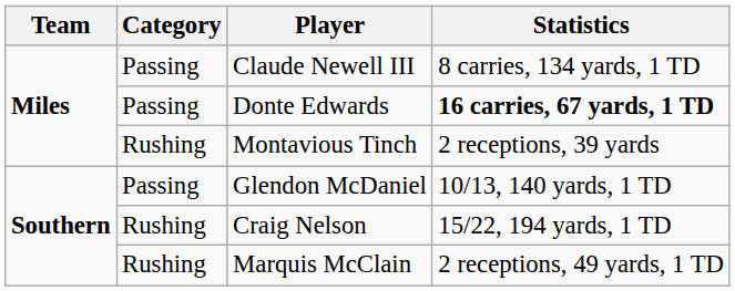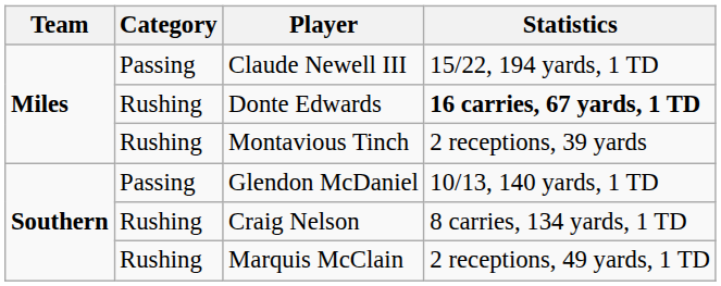Claude Newell III | Statistics: 8 carries, 134 yards, 1 TD -> 15/22, 194 yards, 1 TD
Donte Edwards | Category: Passing -> Rushing
Craig Nelson | Statistics: 15/22, 194 yards, 1 TD -> 8 carries, 134 yards, 1 TD
